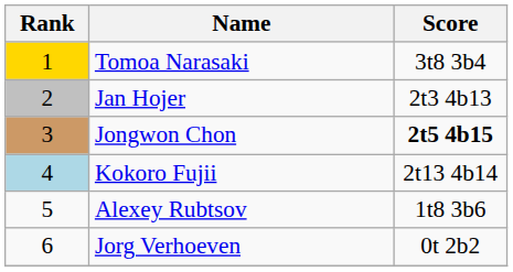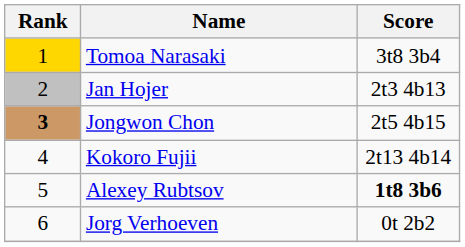Jongwon Chon | Rank: normal -> bold
Jongwon Chon | Score: bold -> normal
Kokoro Fujii | Rank: lightblue background -> no background
Alexey Rubtsov | Score: normal -> bold
